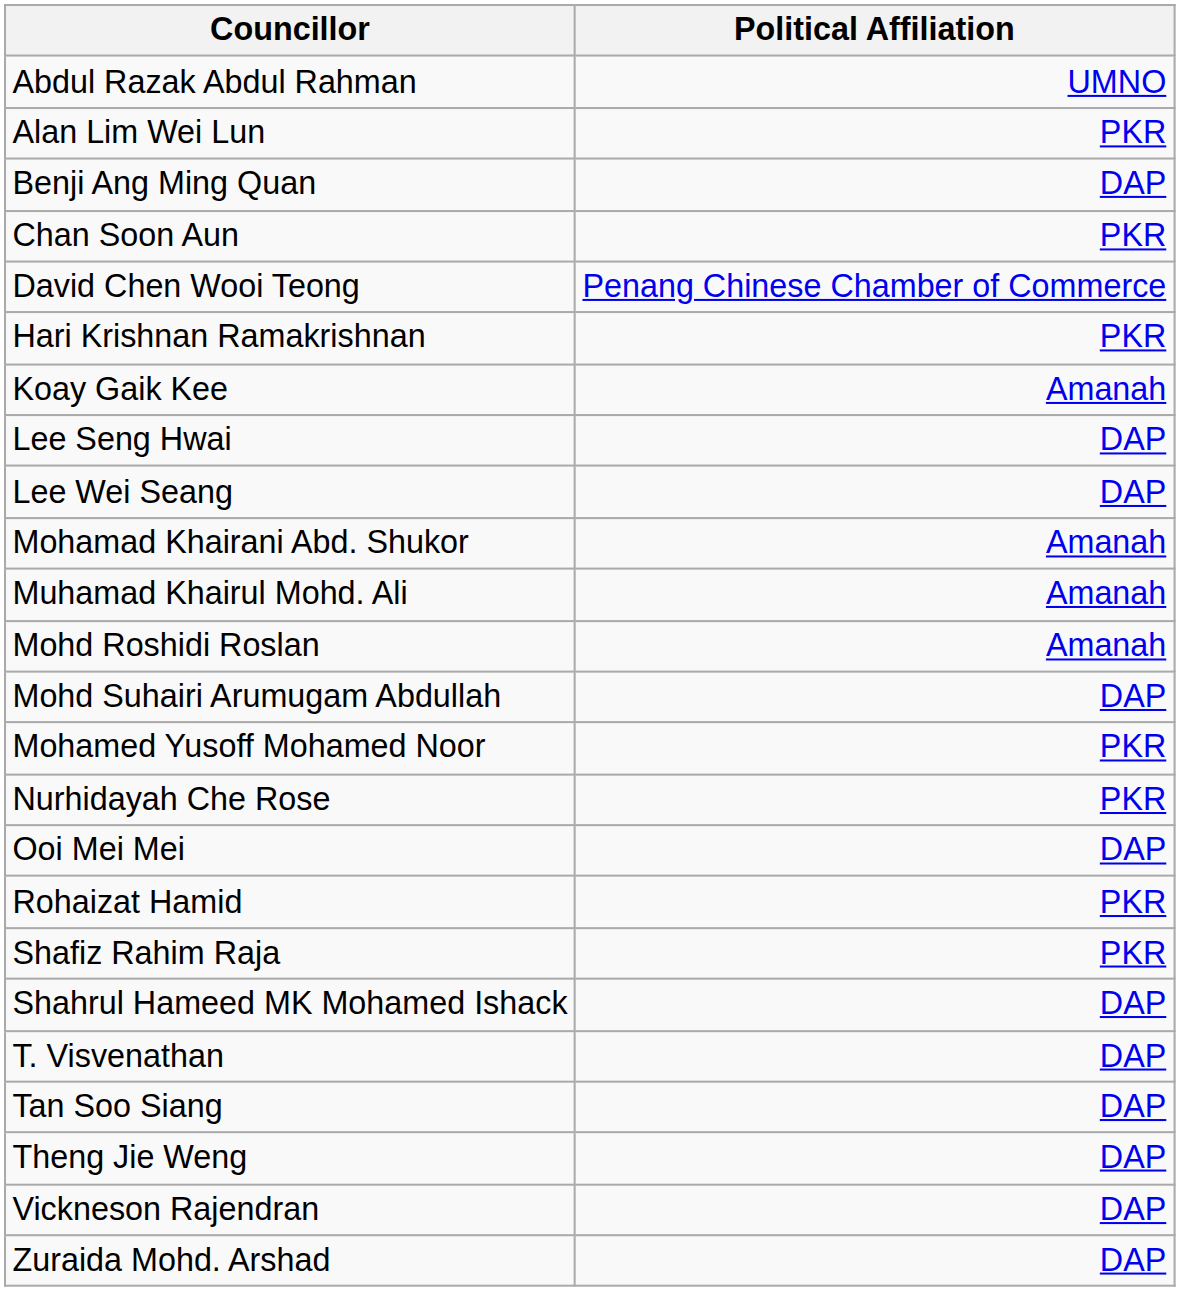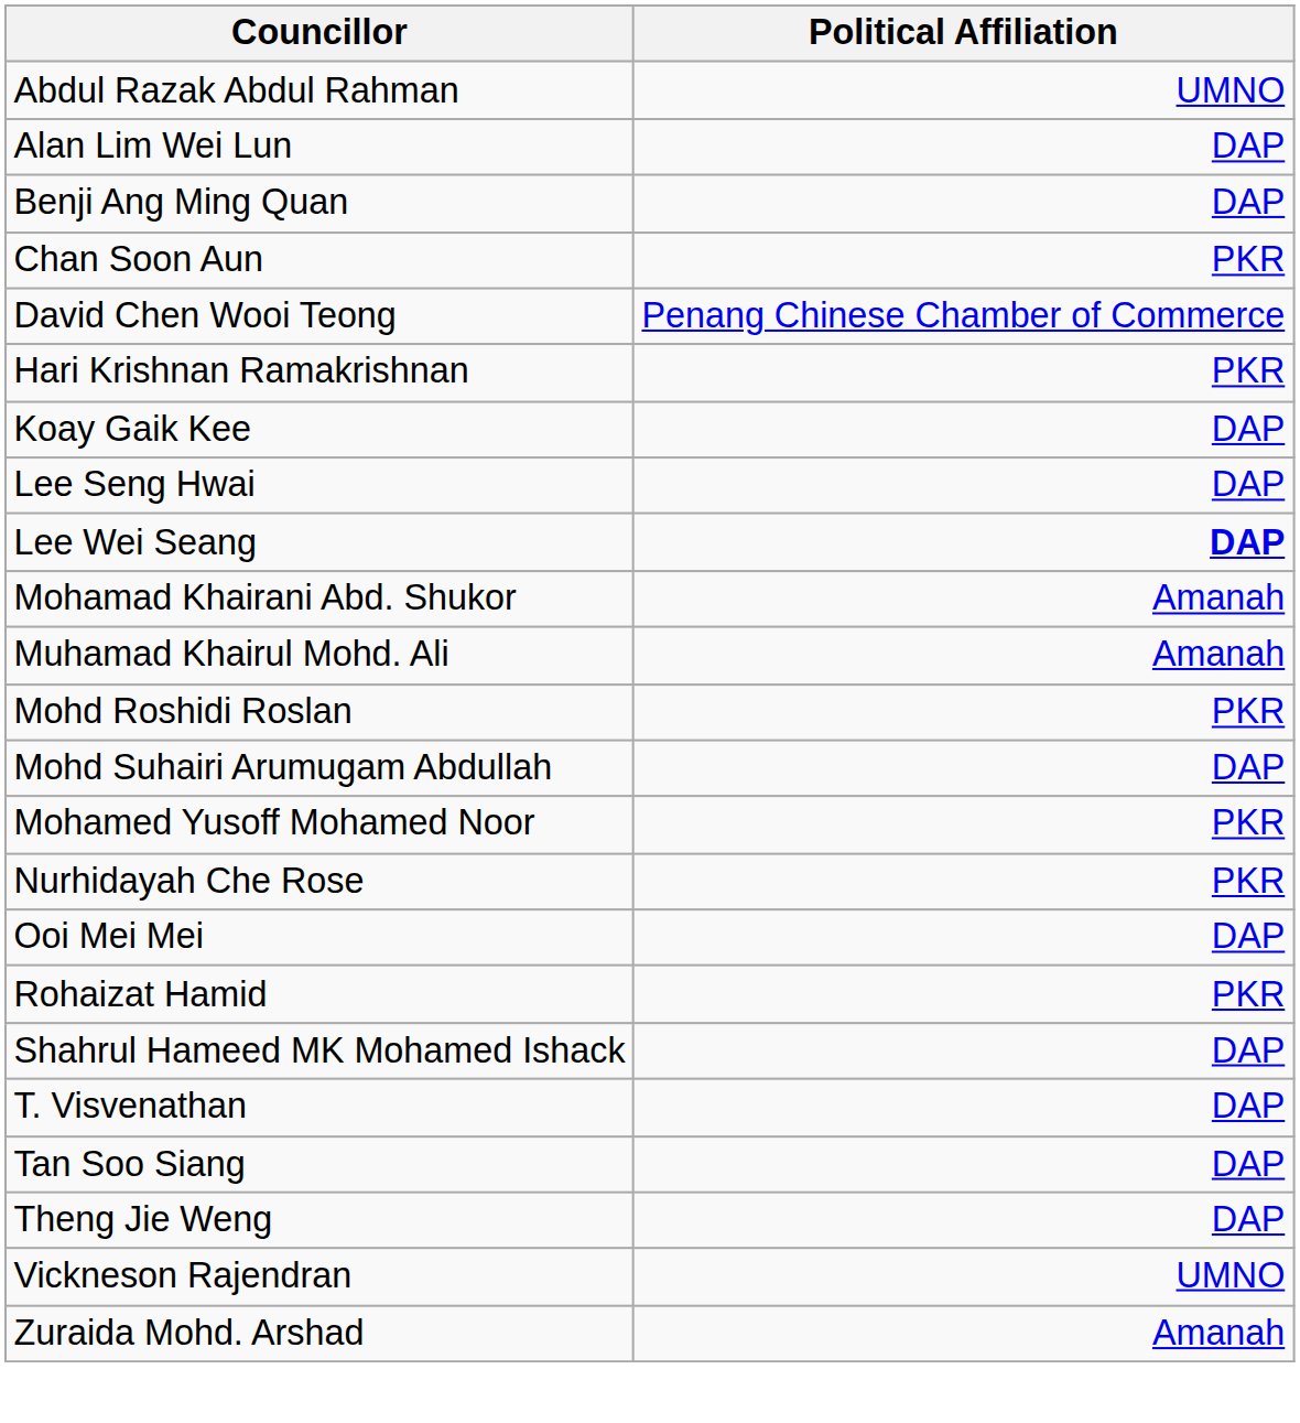Alan Lim Wei Lun | Political Affiliation: PKR -> DAP
Koay Gaik Kee | Political Affiliation: Amanah -> DAP
Lee Wei Seang | Political Affiliation: normal -> bold
Mohd Roshidi Roslan | Political Affiliation: Amanah -> PKR
- row: Shafiz Rahim Raja | PKR
Vickneson Rajendran | Political Affiliation: DAP -> UMNO
Zuraida Mohd. Arshad | Political Affiliation: DAP -> Amanah
